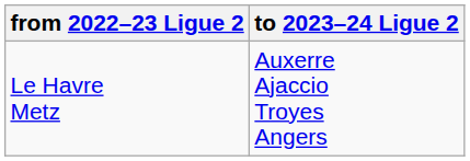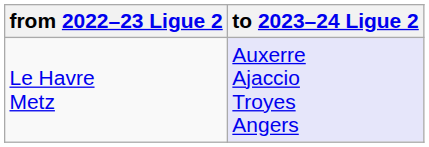Le Havre Metz | to 2023–24 Ligue 2: no background -> lavender background
